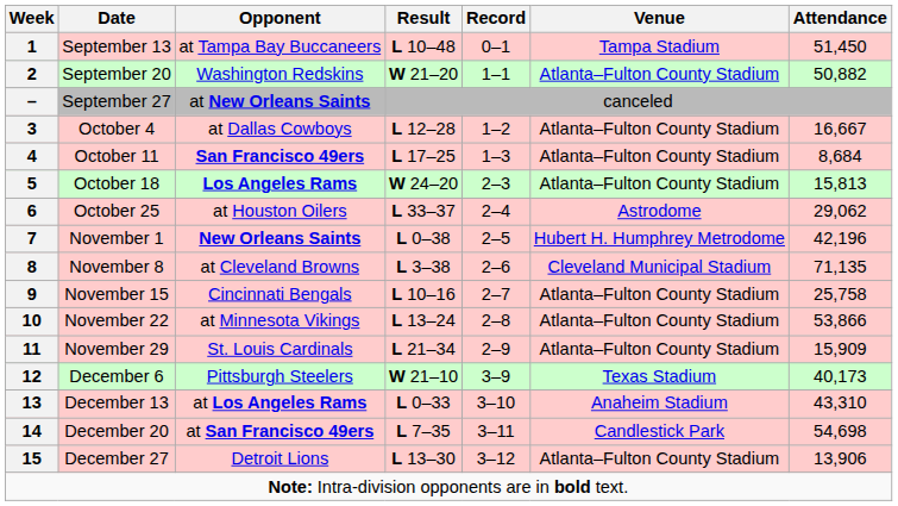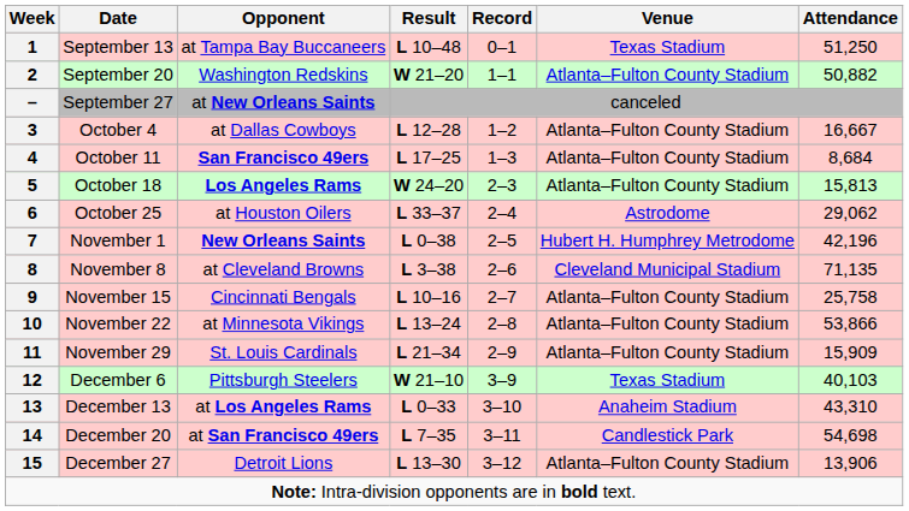1 | Venue: Tampa Stadium -> Texas Stadium
1 | Attendance: 51,450 -> 51,250
12 | Attendance: 40,173 -> 40,103
